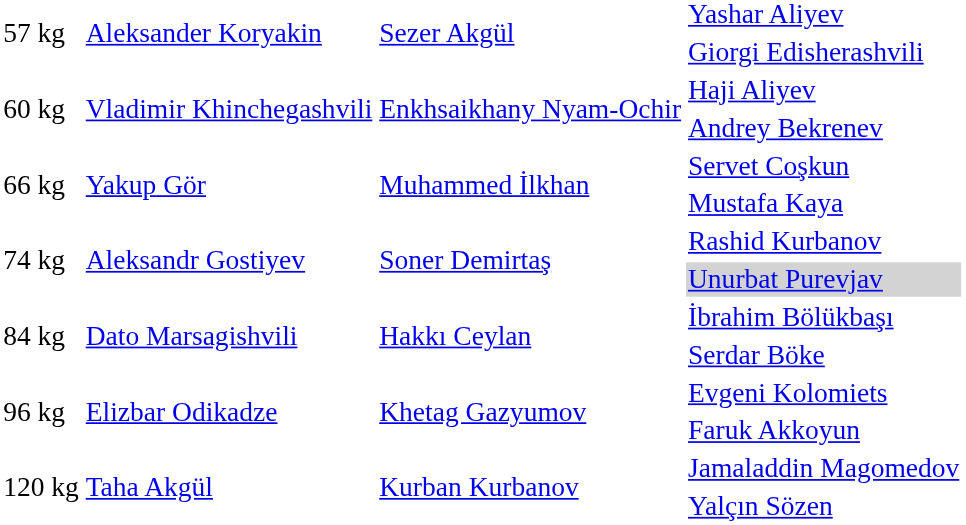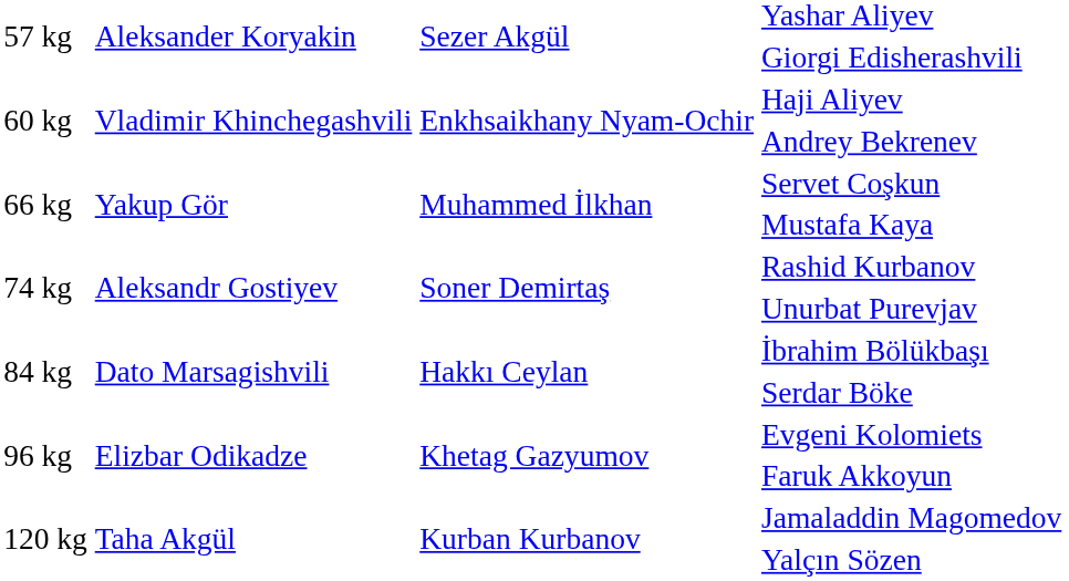Unurbat Purevjav | column 4: lightgrey background -> no background
